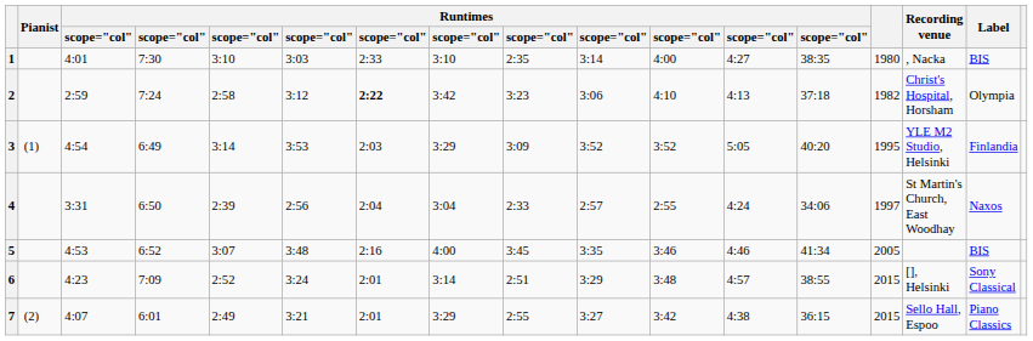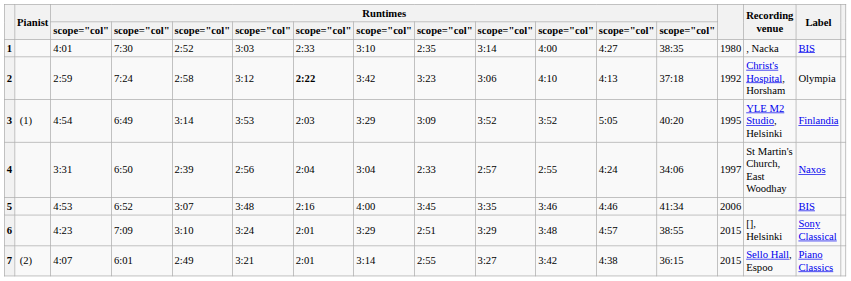1 | column 5: 3:10 -> 2:52
2 | column 14: 1982 -> 1992
5 | column 14: 2005 -> 2006
6 | column 5: 2:52 -> 3:10
6 | column 8: 3:14 -> 3:29
7 | column 8: 3:29 -> 3:14
